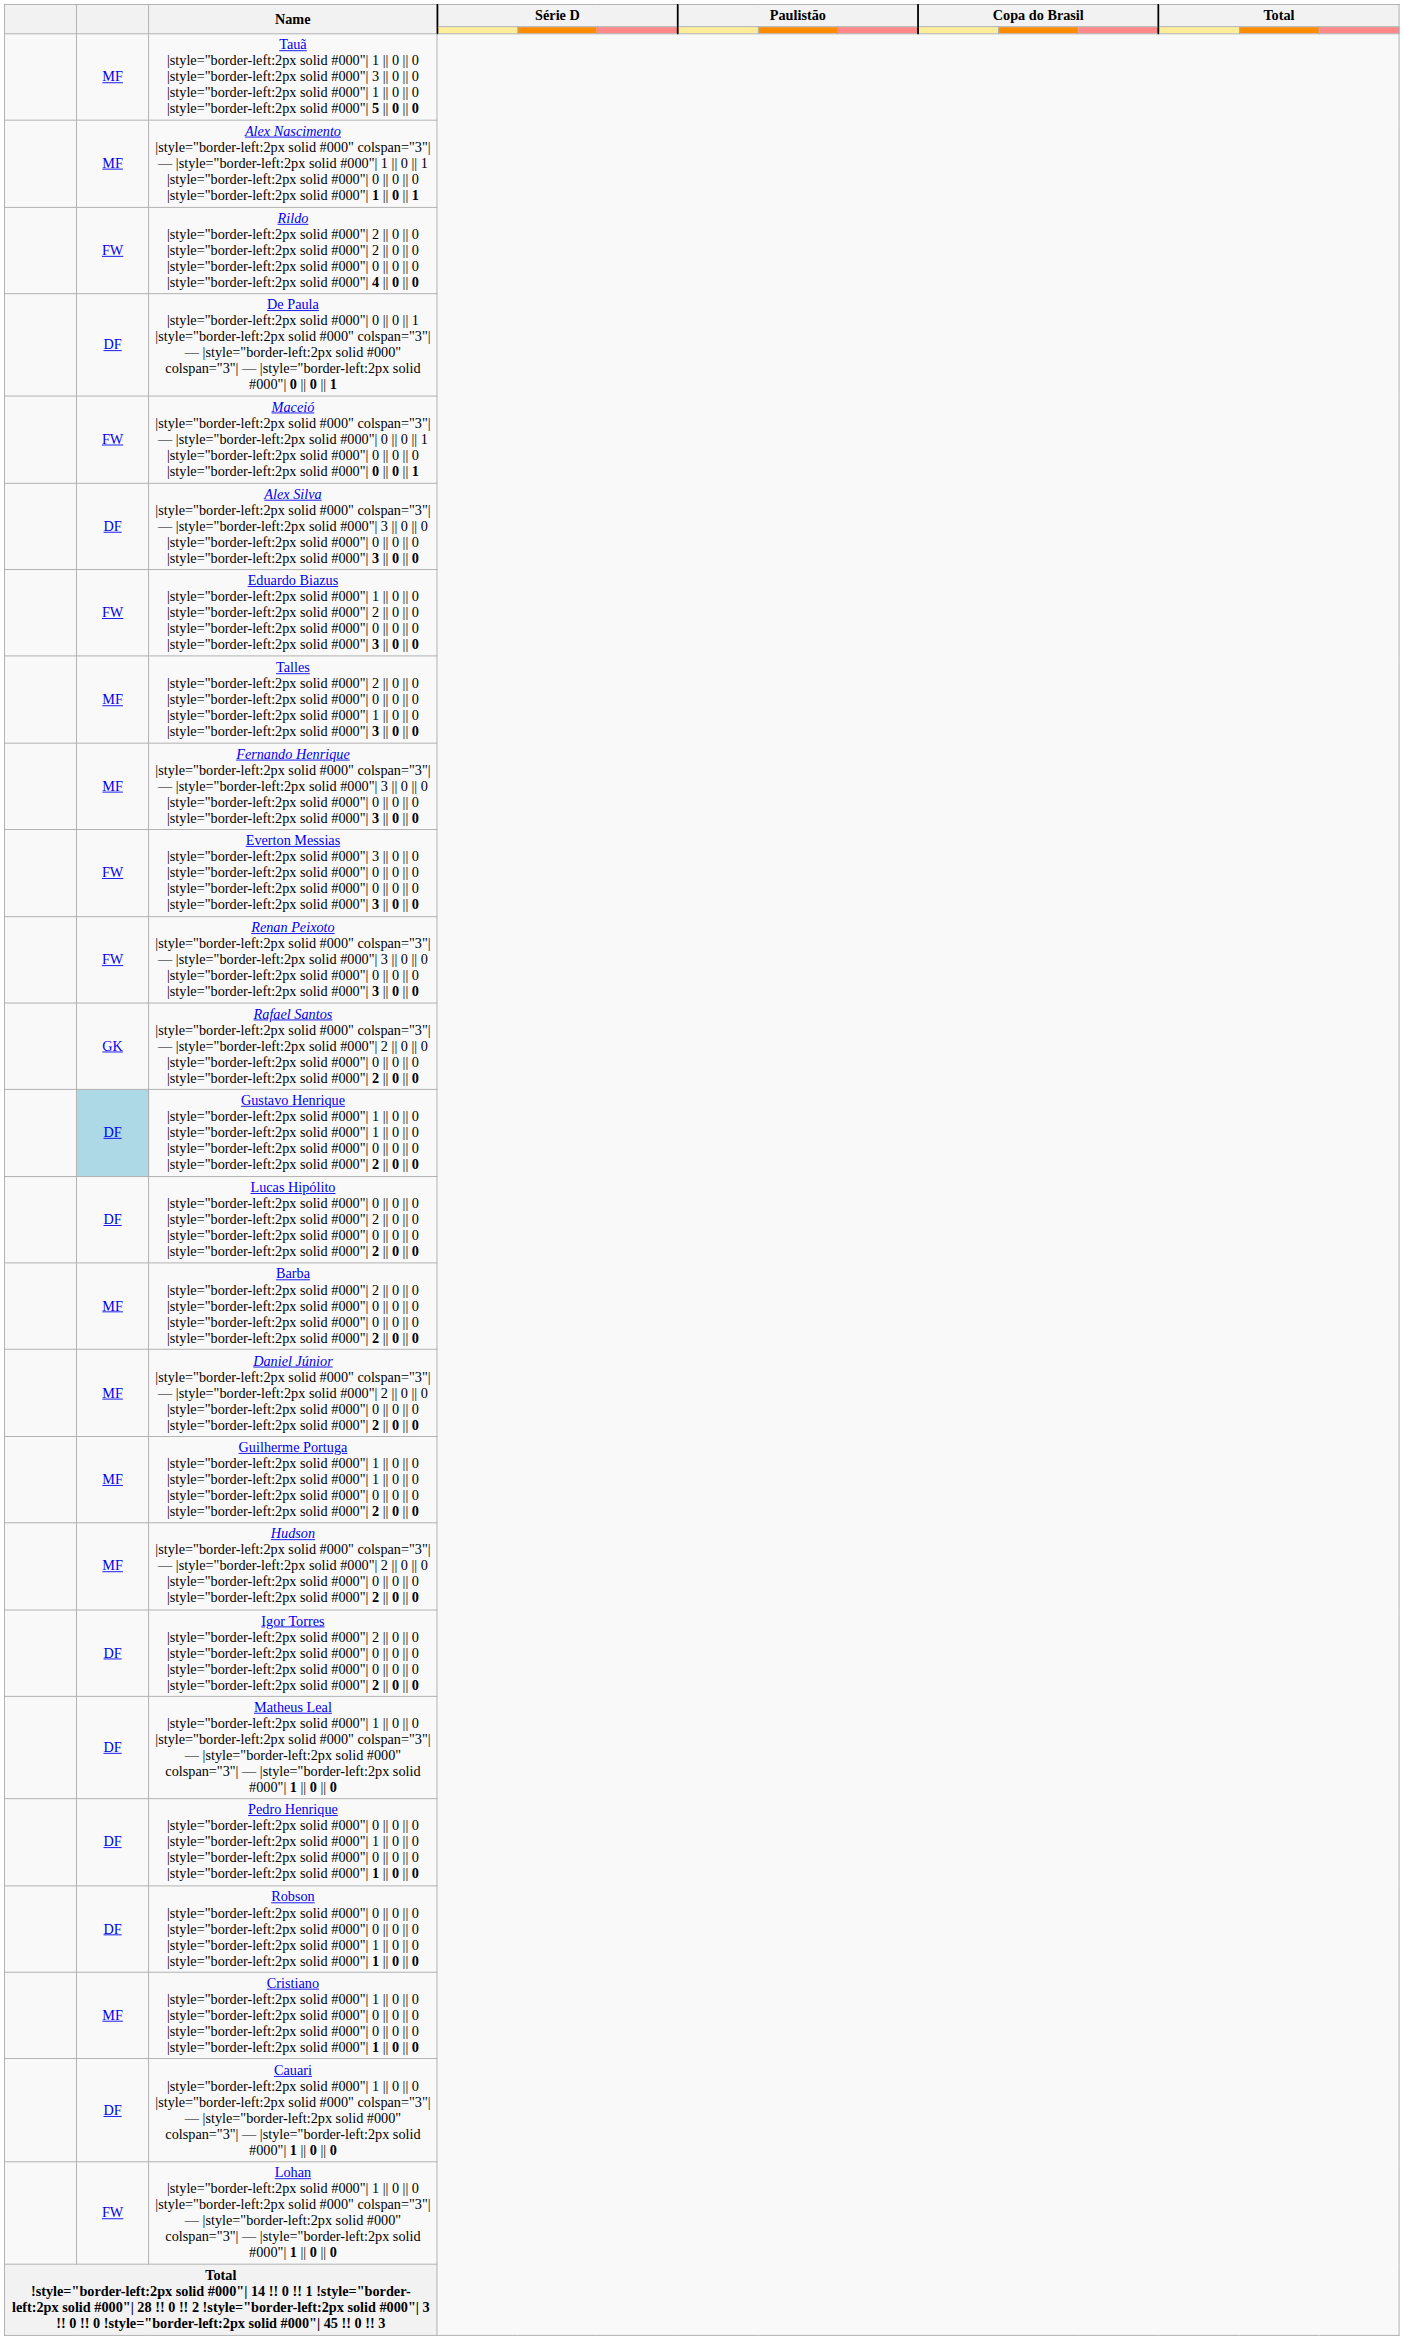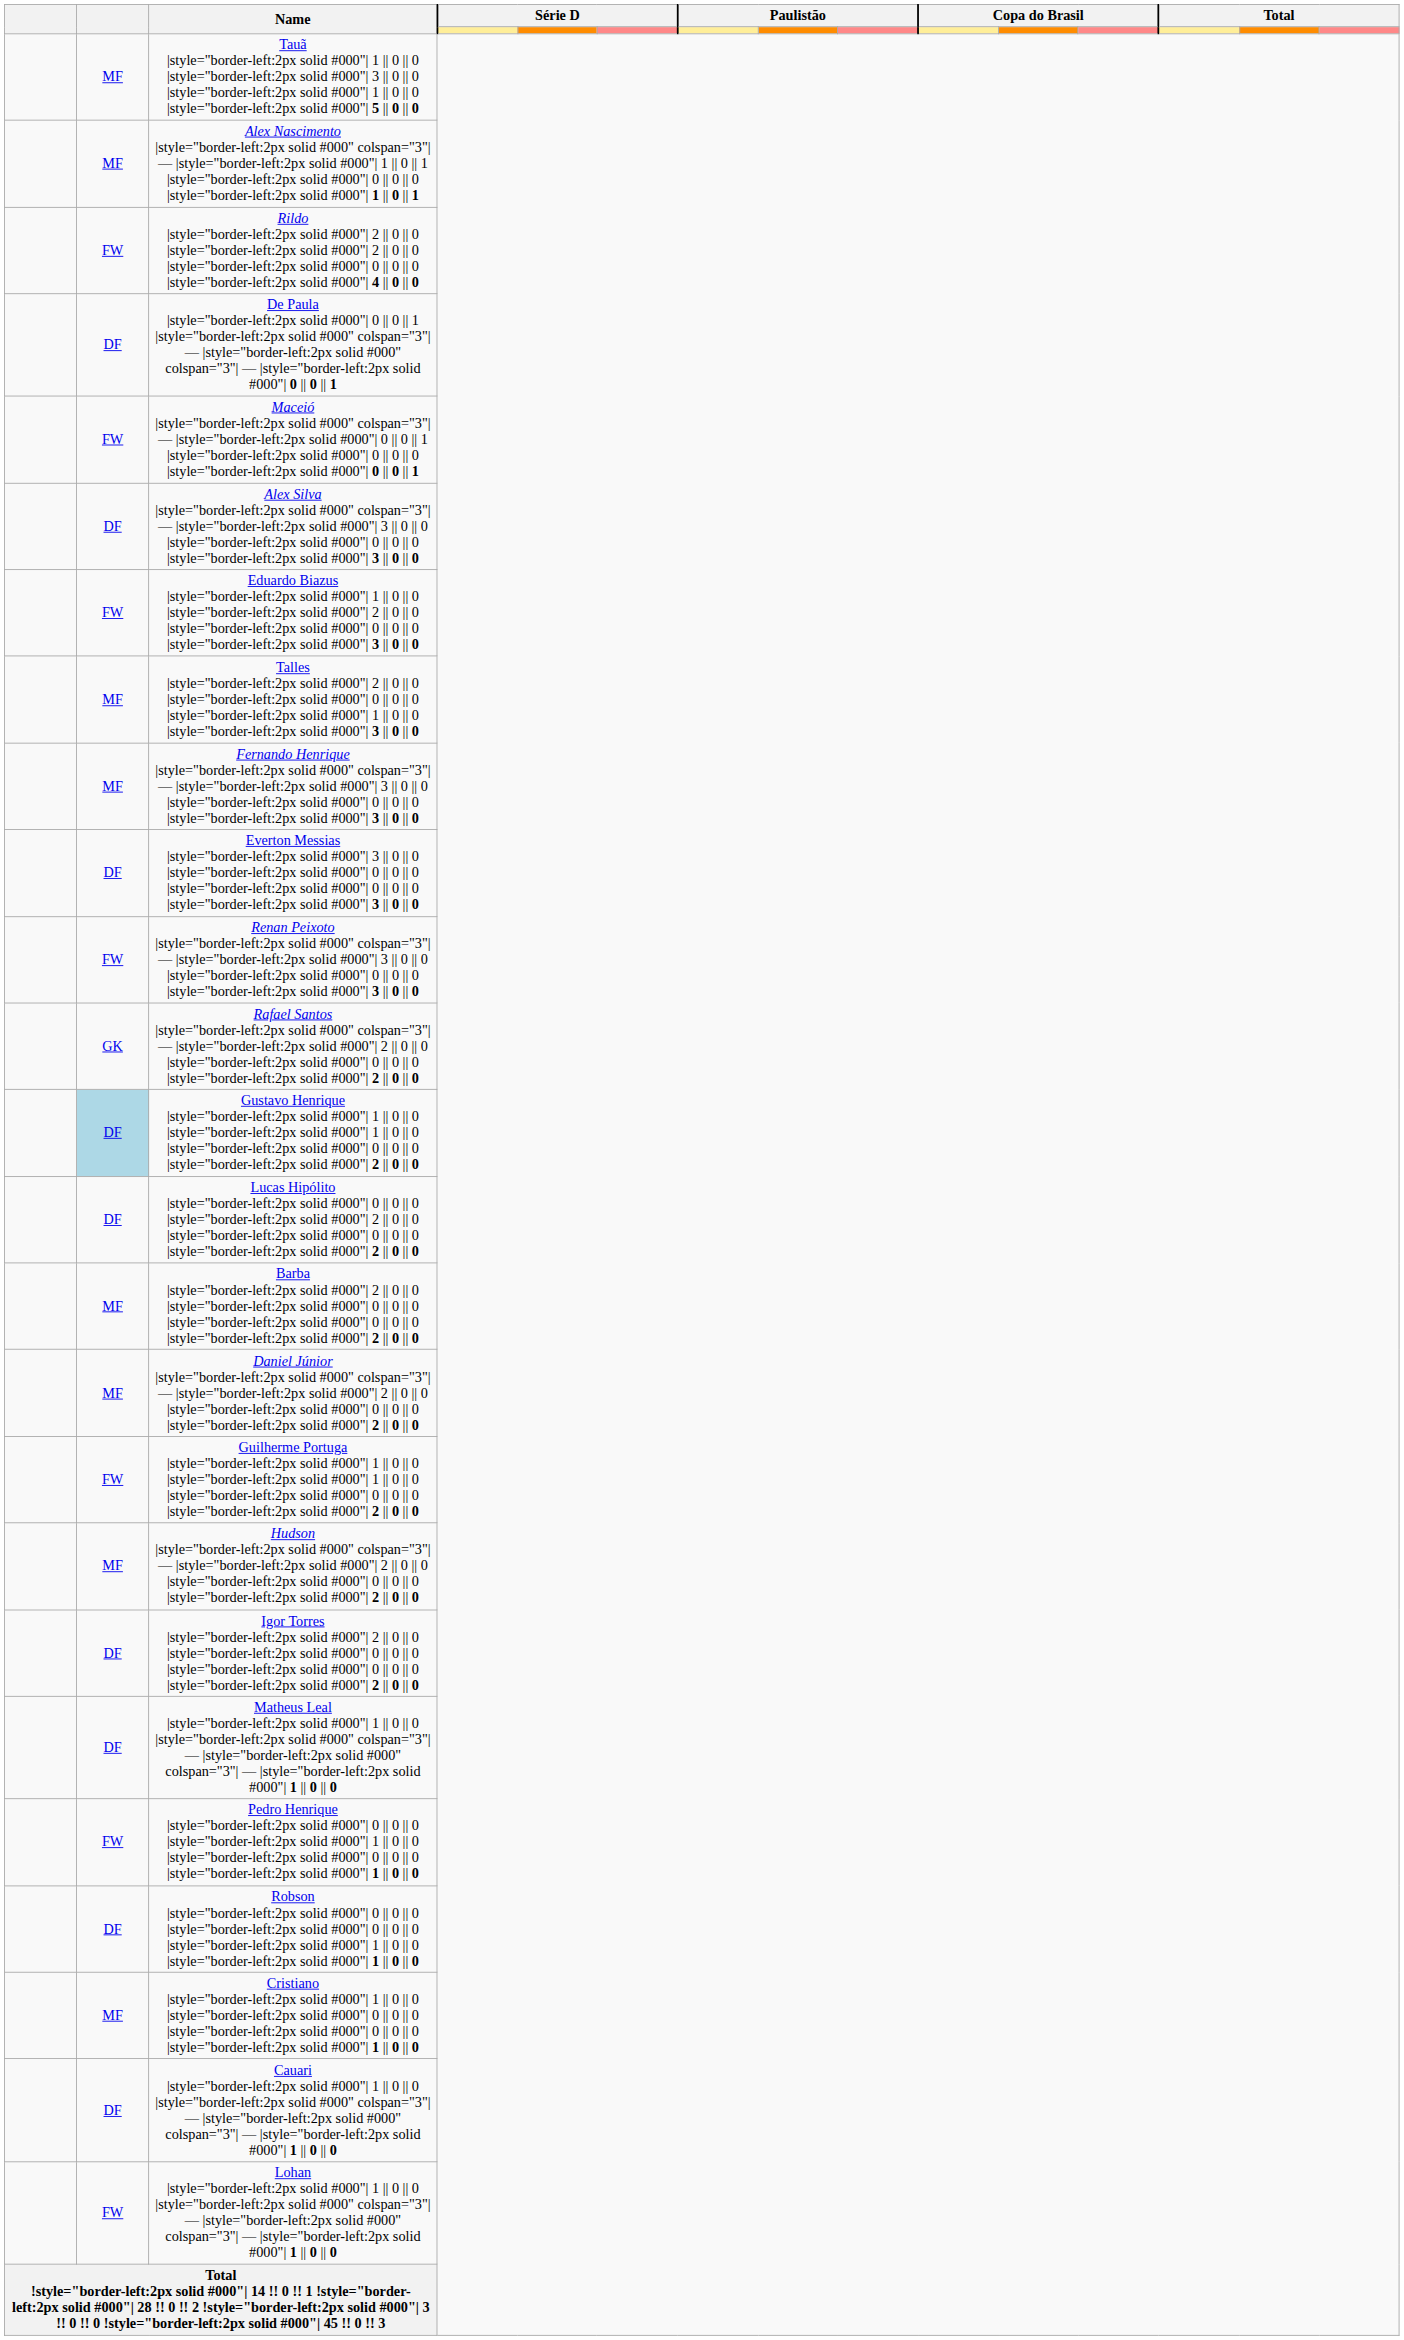row 12 | column 2: FW -> DF
row 19 | column 2: MF -> FW
row 23 | column 2: DF -> FW
